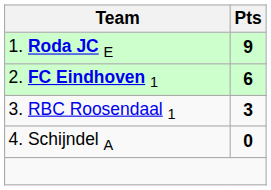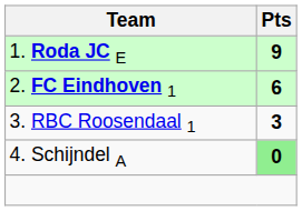4. Schijndel A | Pts: no background -> lightgreen background
